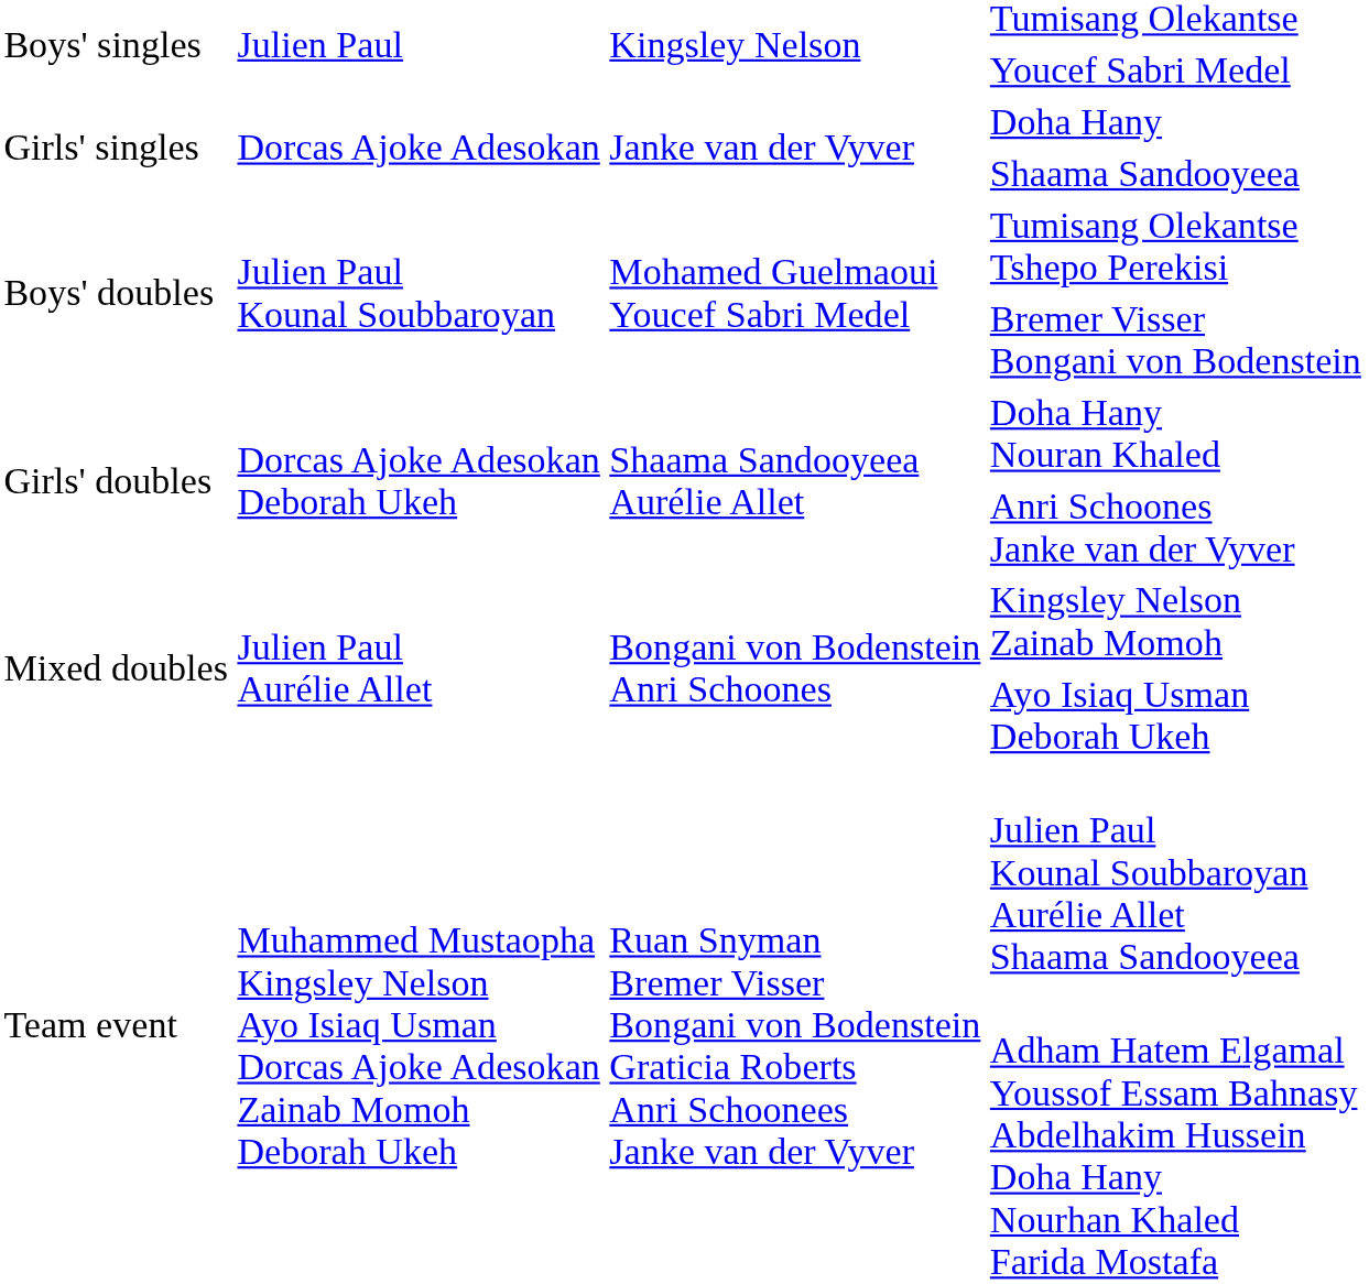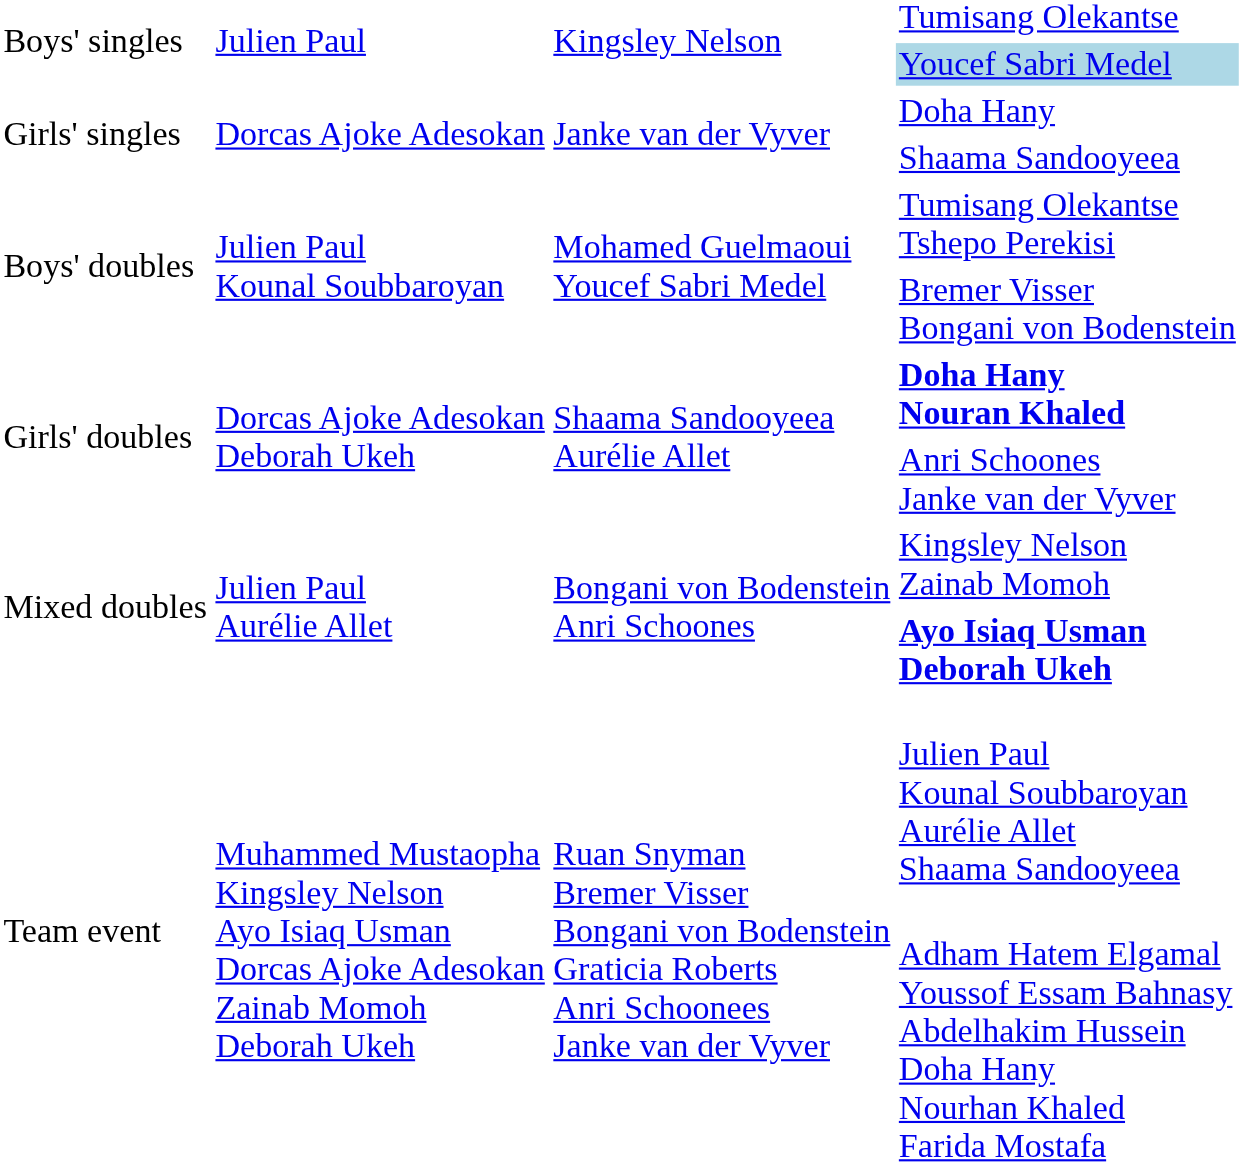Youcef Sabri Medel | column 4: no background -> lightblue background
Doha Hany Nouran Khaled | column 4: normal -> bold
Ayo Isiaq Usman Deborah Ukeh | column 4: normal -> bold
